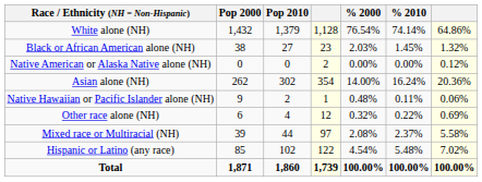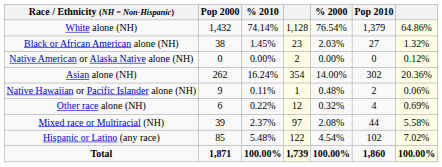columns swapped: Pop 2010 <-> % 2010
